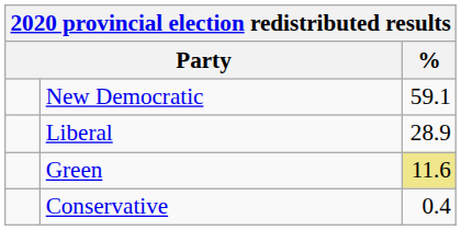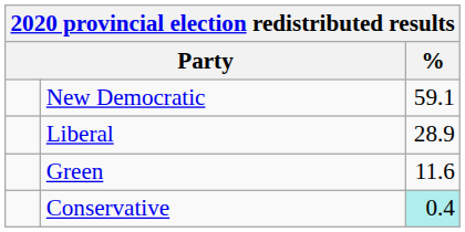Green | %: khaki background -> no background
Conservative | %: no background -> paleturquoise background
